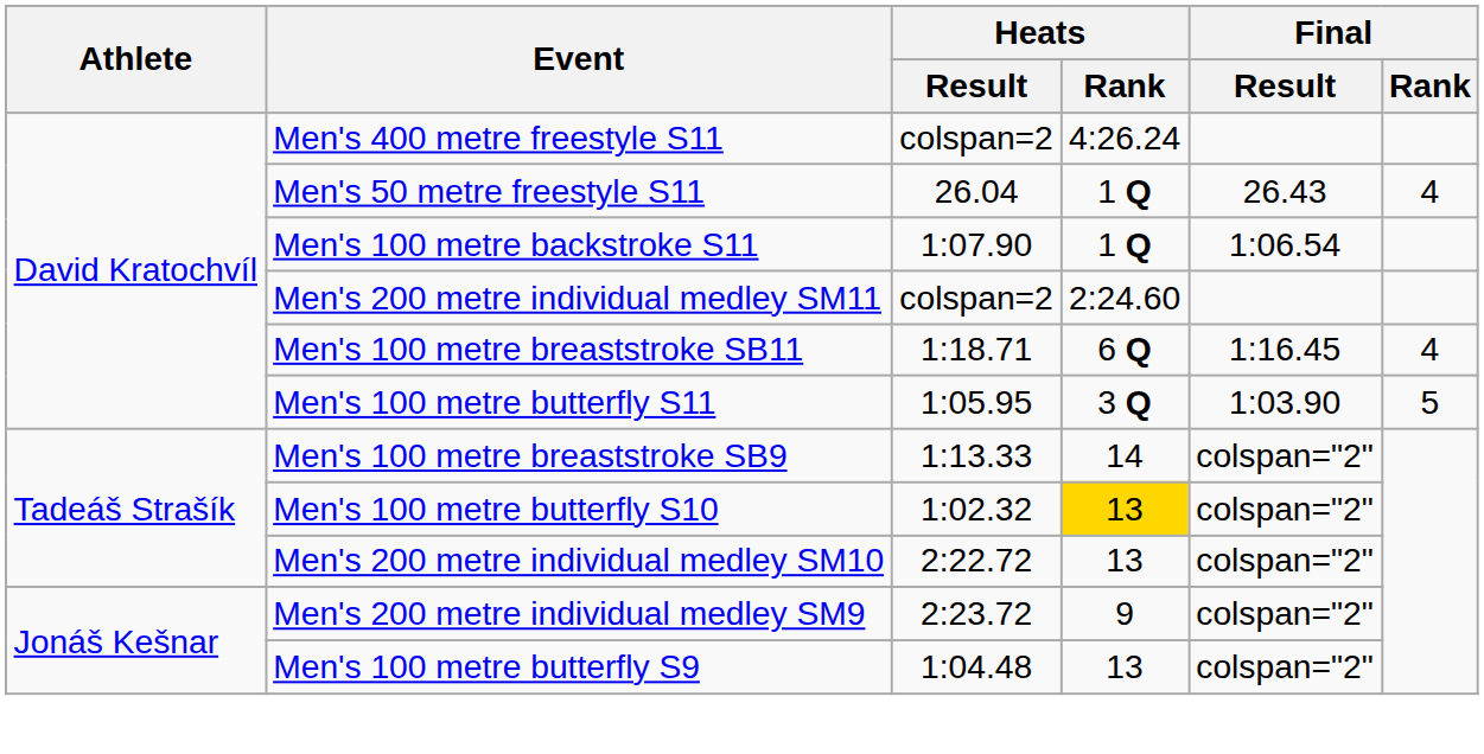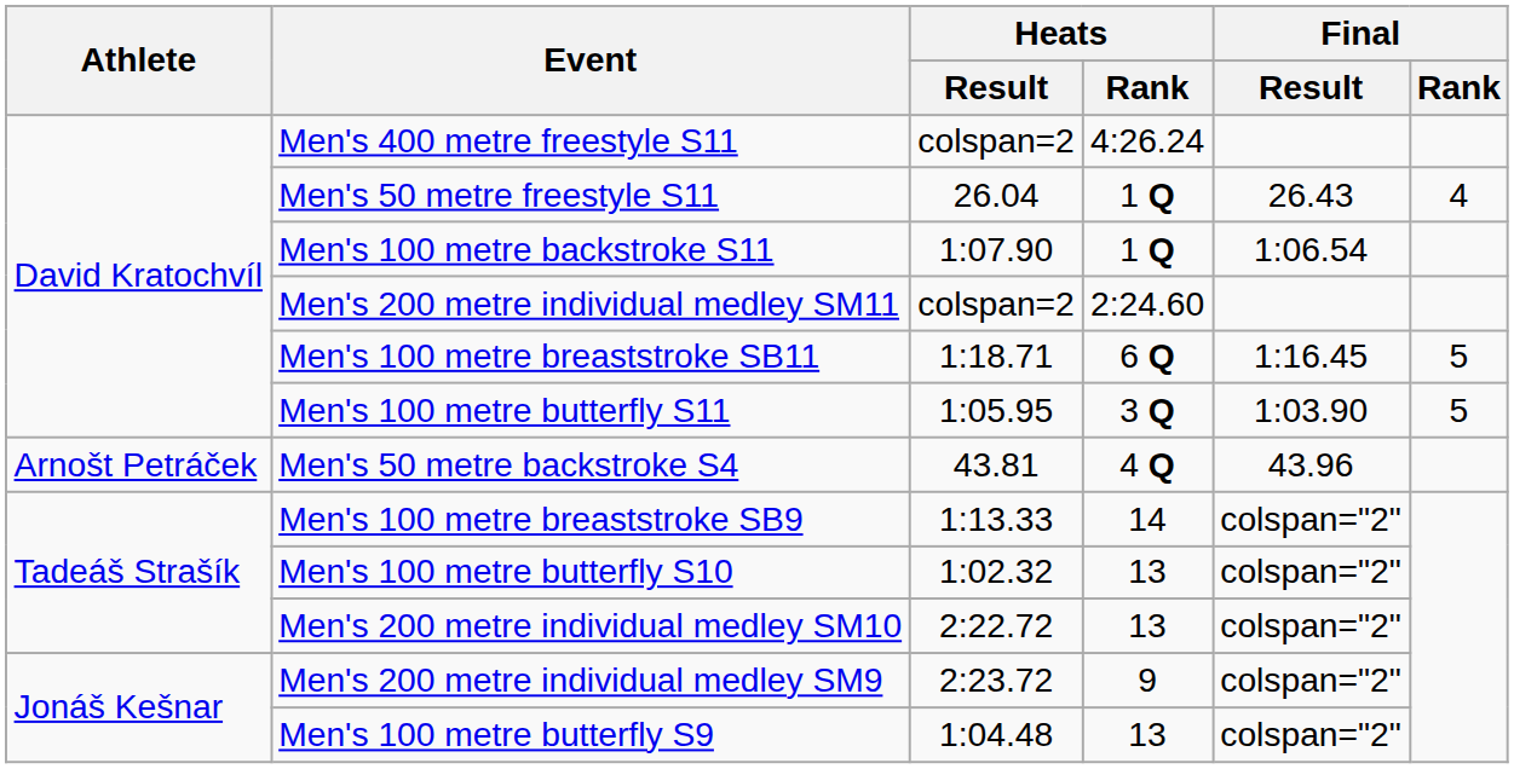Men's 100 metre breaststroke SB11 | Final / Rank: 4 -> 5
+ row: Arnošt Petráček | Men's 50 metre backstroke S4 | 43.81 | 4 Q | 43.96
Men's 100 metre butterfly S10 | Heats / Rank: gold background -> no background
